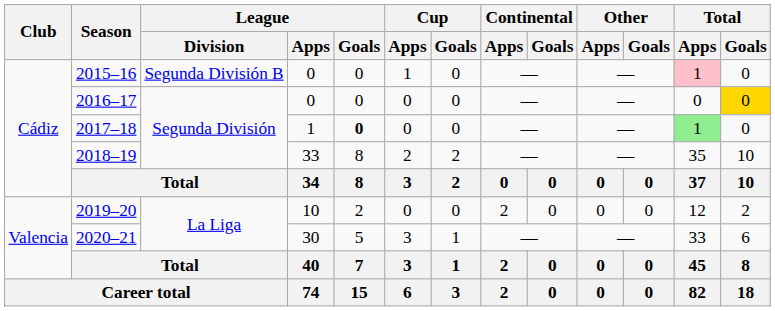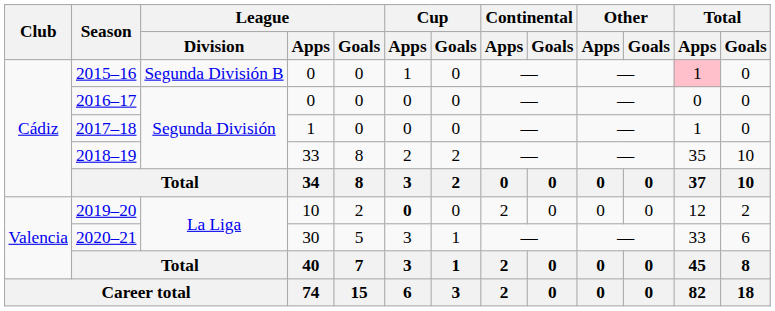2016–17 | Total / Goals: gold background -> no background
2017–18 | League / Goals: bold -> normal
2017–18 | Total / Apps: lightgreen background -> no background
2019–20 | Cup / Apps: normal -> bold
